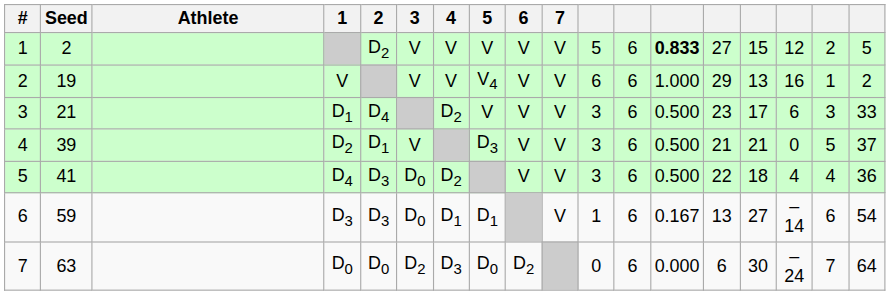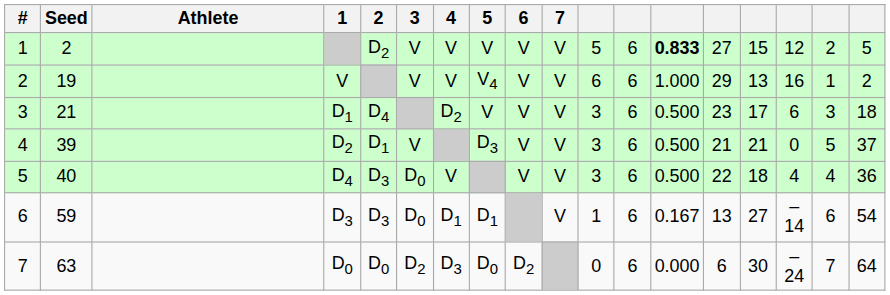row 4 | column 18: 33 -> 18
row 6 | Seed: 41 -> 40
row 6 | 4: D2 -> V
